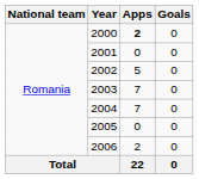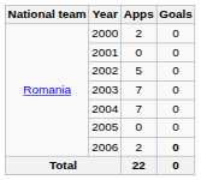2000 | Apps: bold -> normal
2006 | Goals: normal -> bold
